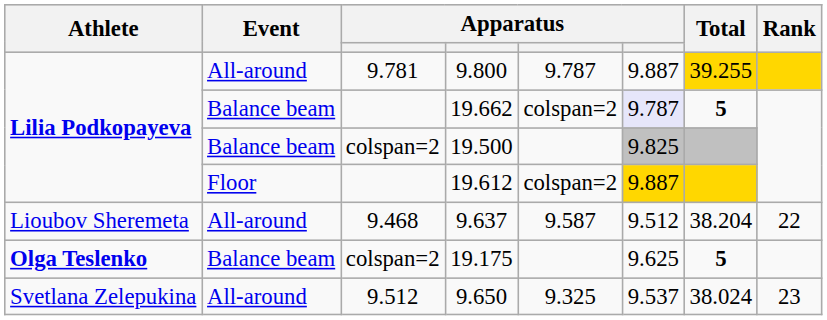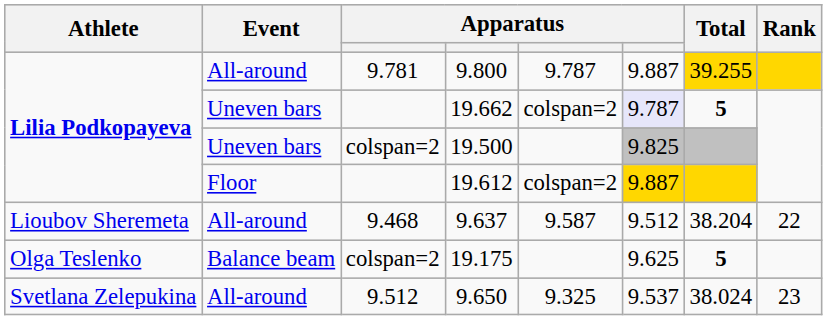19.662 | Event: Balance beam -> Uneven bars
19.500 | Event: Balance beam -> Uneven bars
19.175 | Athlete: bold -> normal
